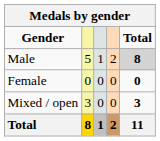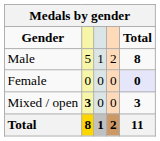Male | Total: lightgrey background -> no background
Female | Total: no background -> lavender background
Mixed / open | column 2: normal -> bold
